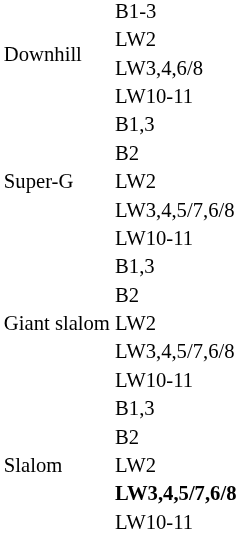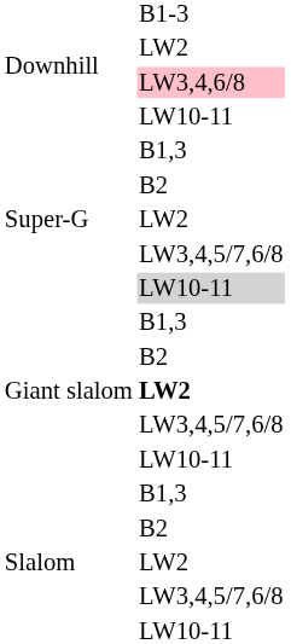LW3,4,6/8 | column 2: no background -> pink background
Super-G / LW10-11 | column 2: no background -> lightgrey background
Giant slalom / LW2 | column 2: normal -> bold
Slalom / LW3,4,5/7,6/8 | column 2: bold -> normal
